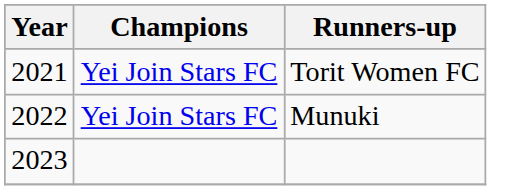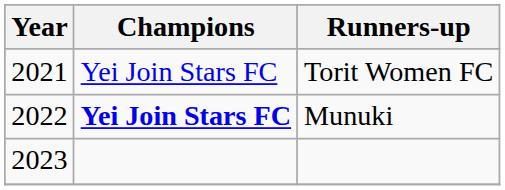Munuki | Champions: normal -> bold
